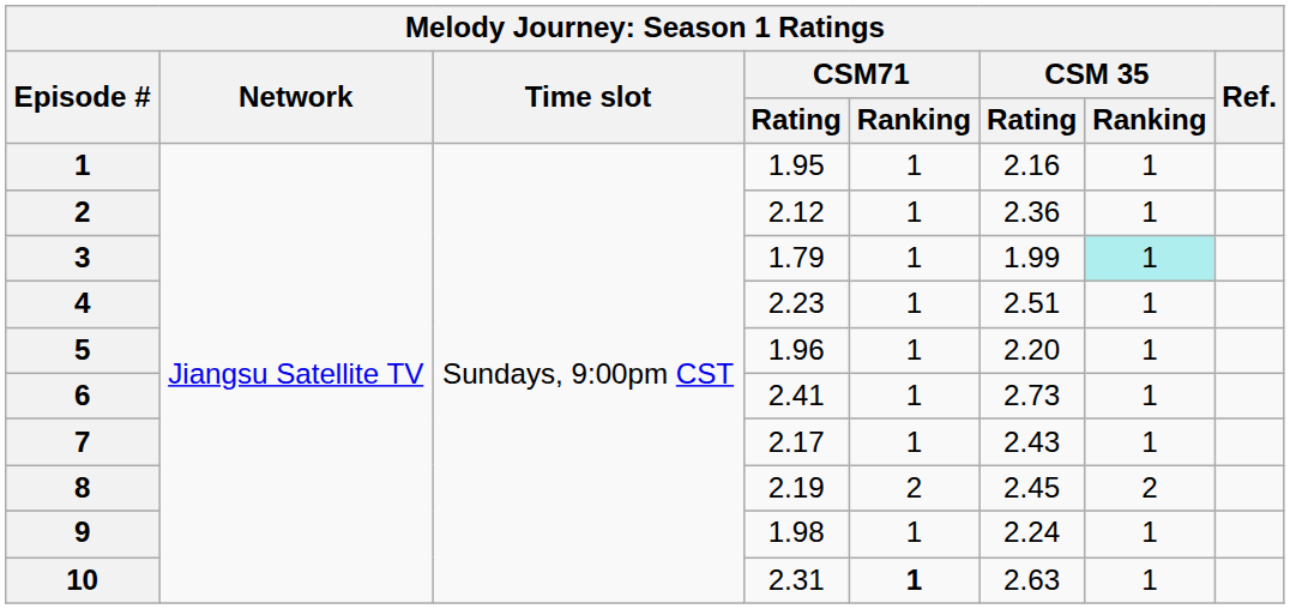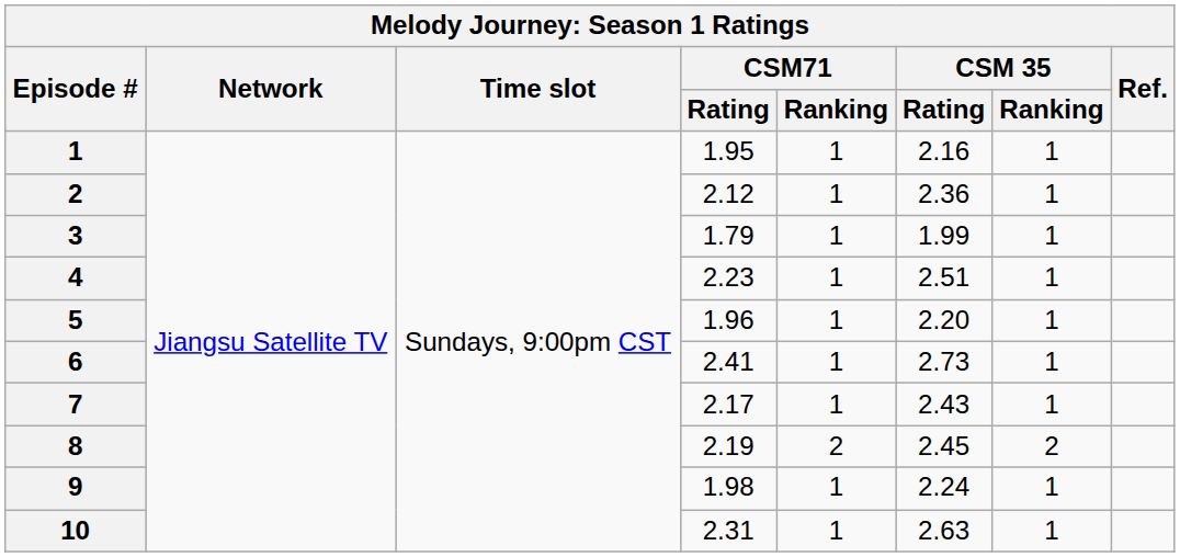3 | CSM 35 / Ranking: paleturquoise background -> no background
10 | CSM71 / Ranking: bold -> normal
